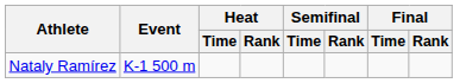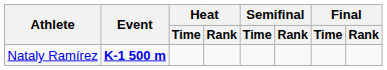Nataly Ramírez | Event: normal -> bold
